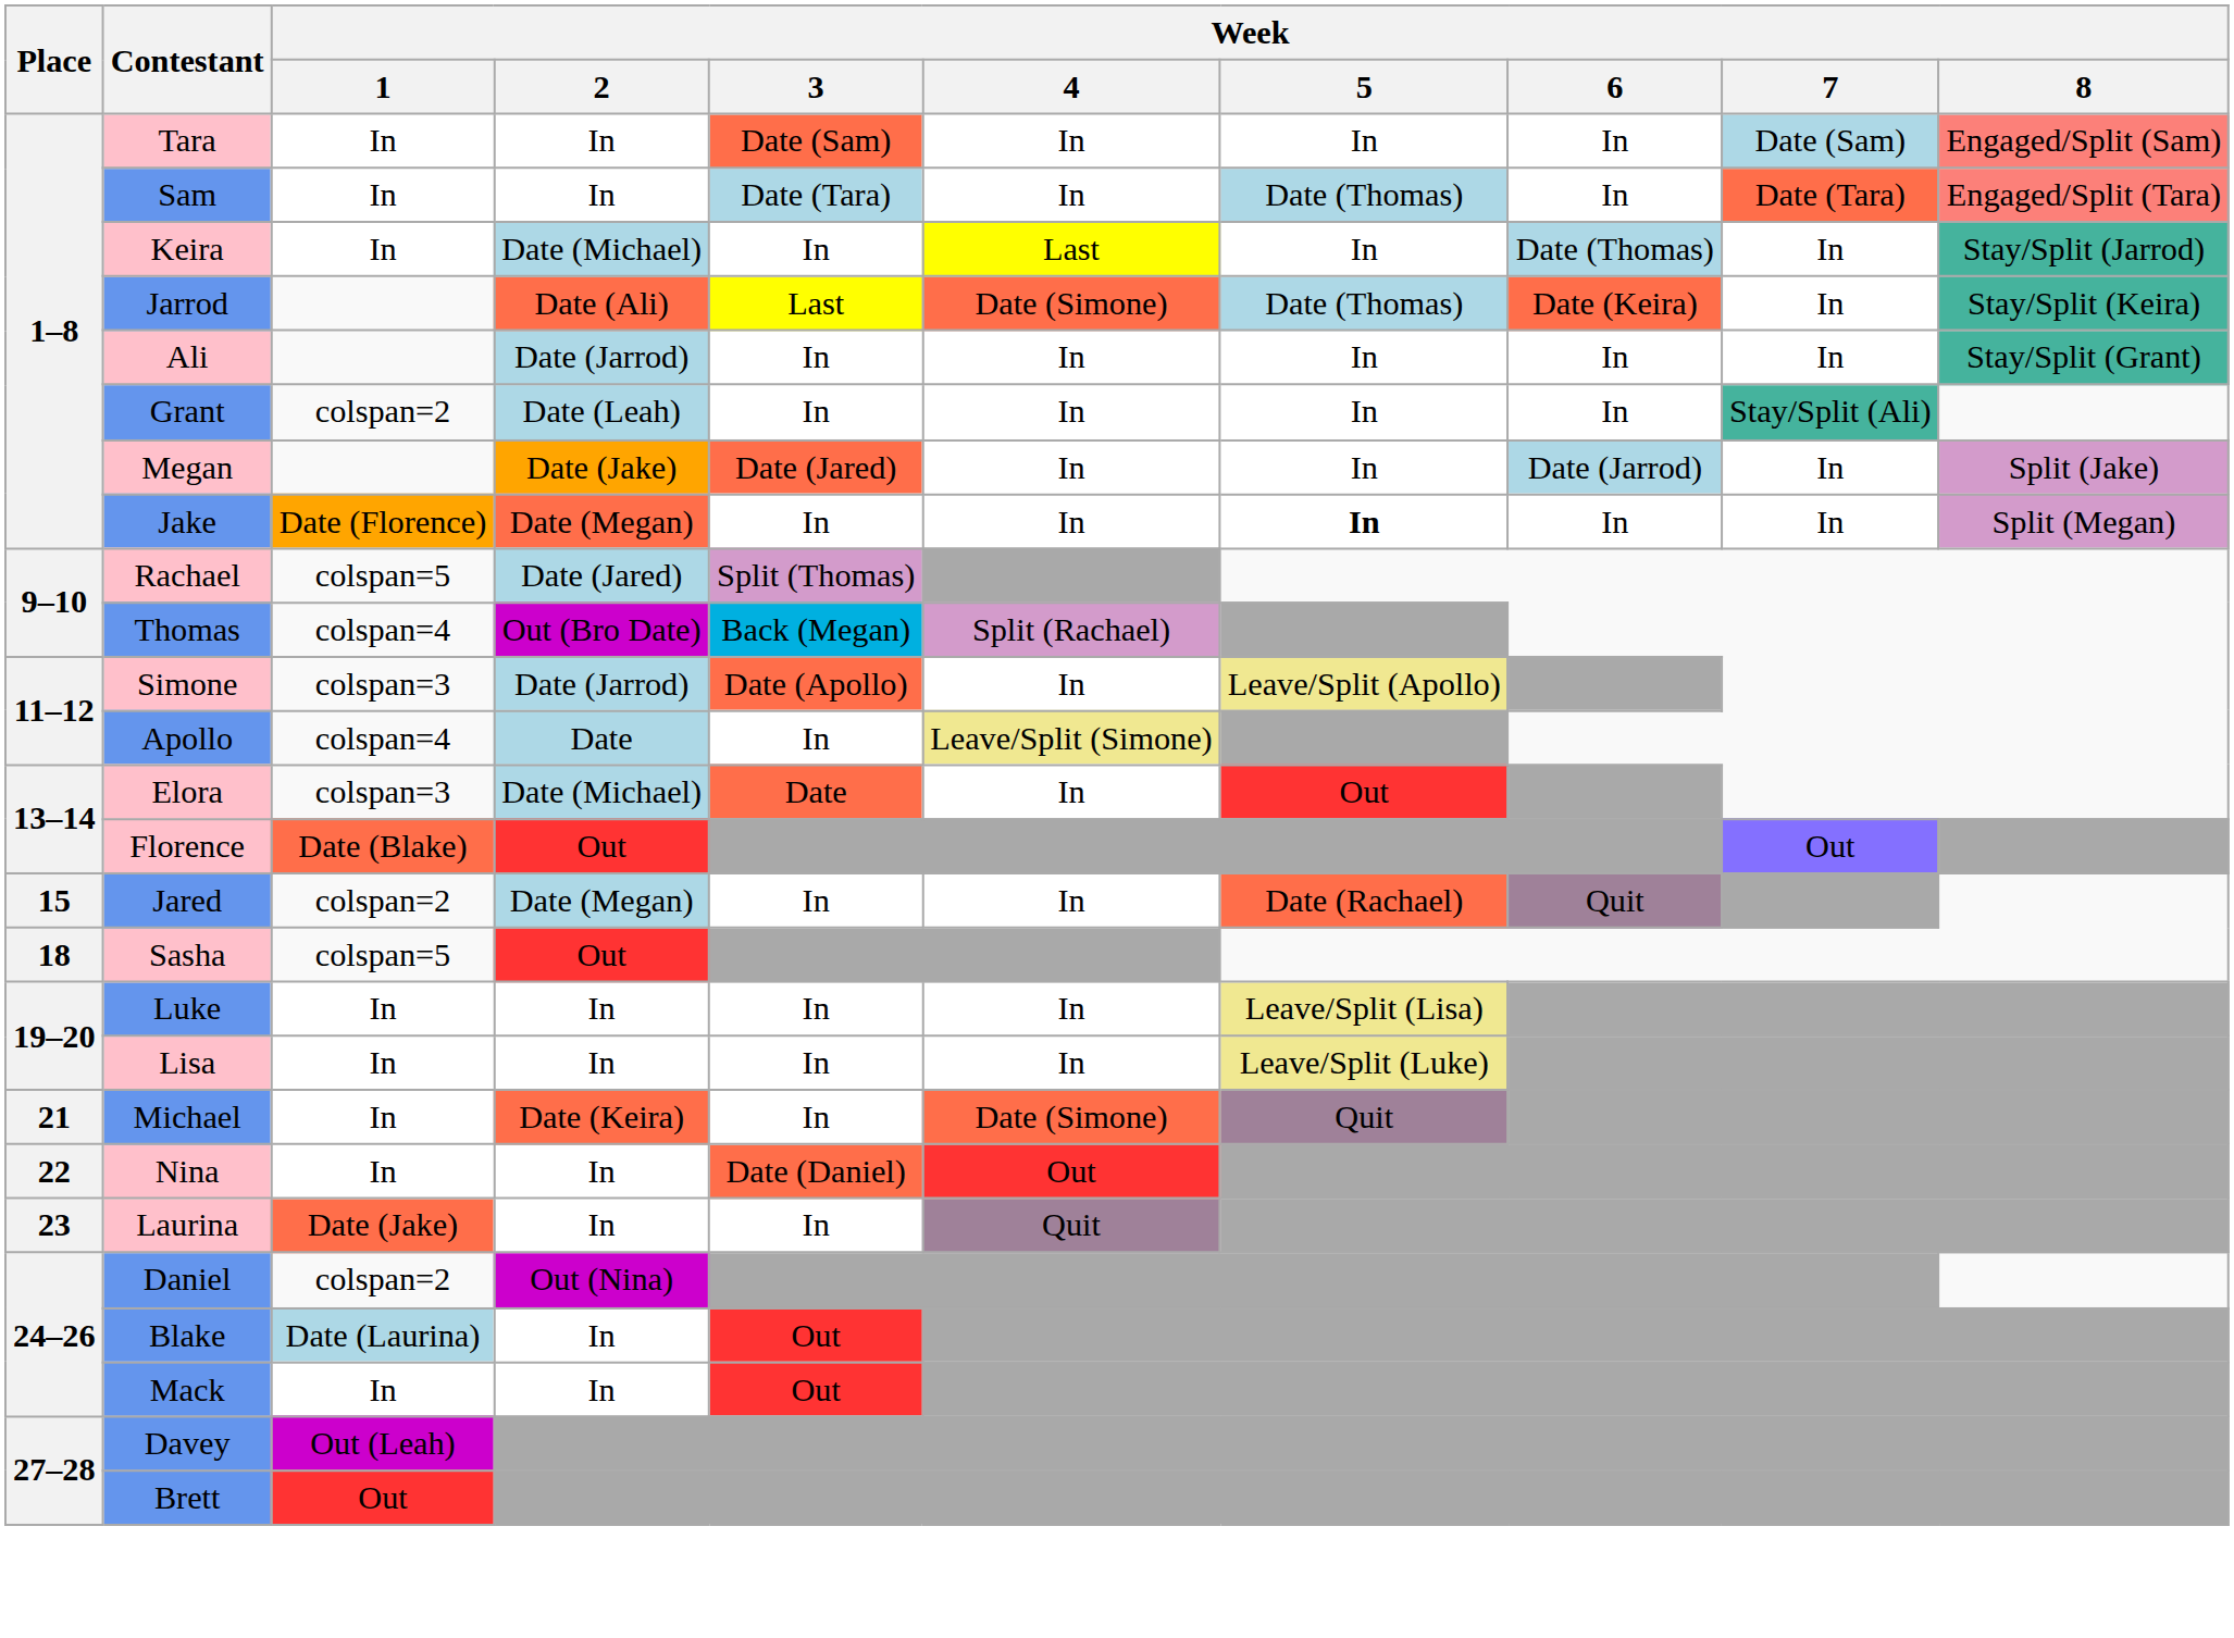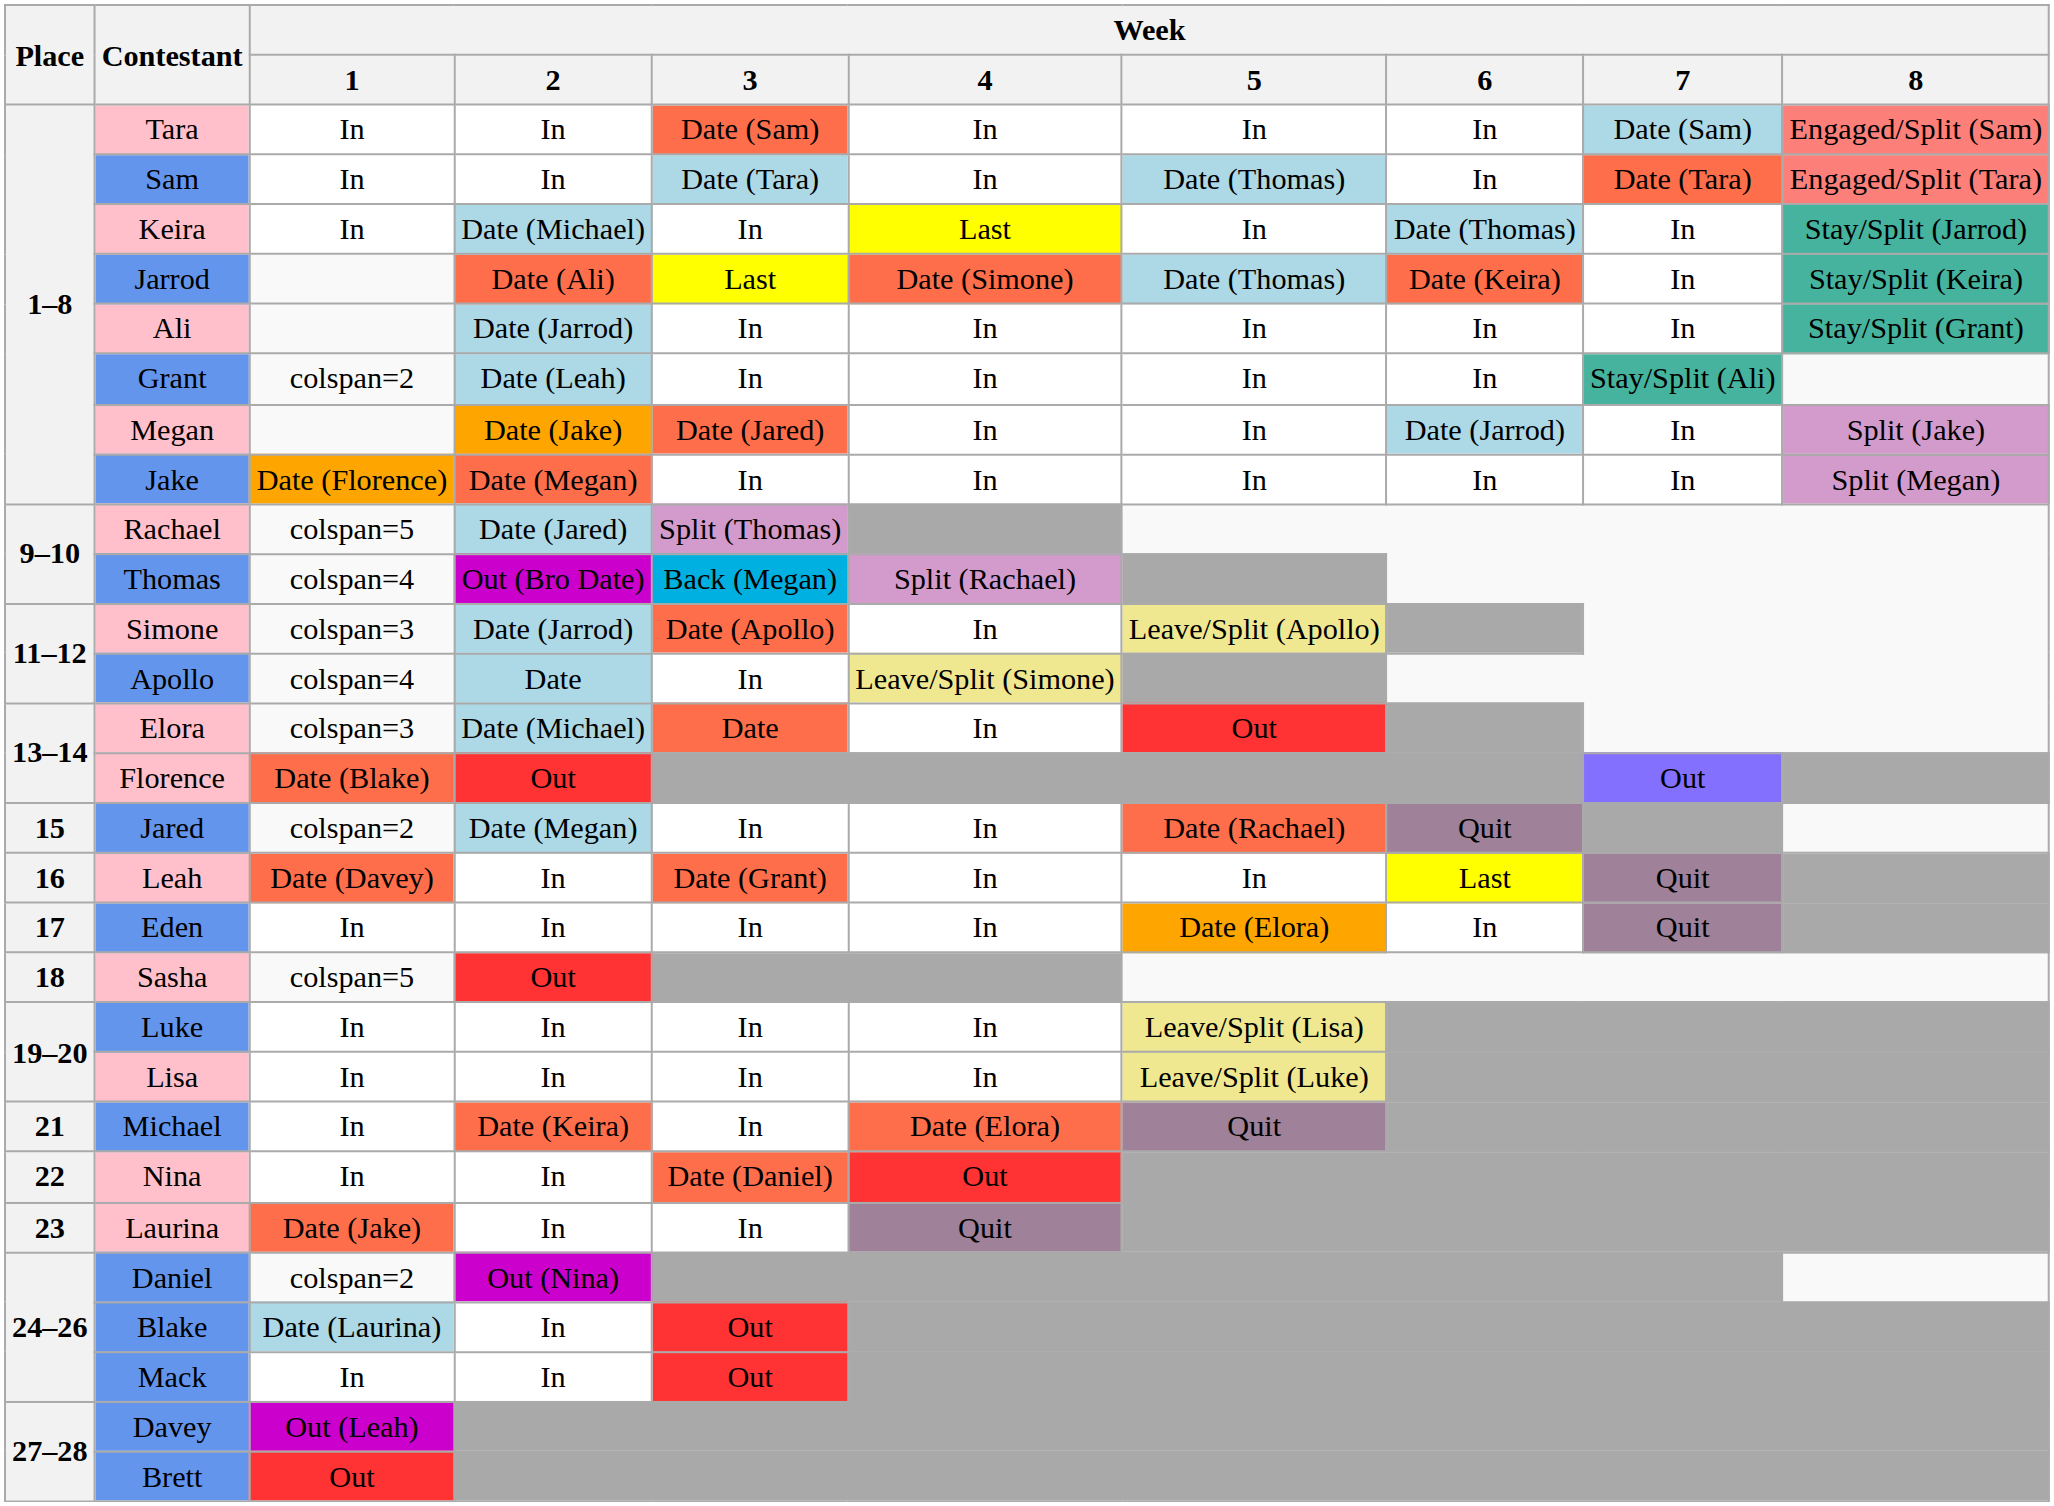Jake | Week / 5: bold -> normal
+ row: 16 | Leah | Date (Davey) | In | Date (Grant) | In | In | Last | Quit
+ row: 17 | Eden | In | In | In | In | Date (Elora) | In | Quit
Michael | Week / 4: Date (Simone) -> Date (Elora)
